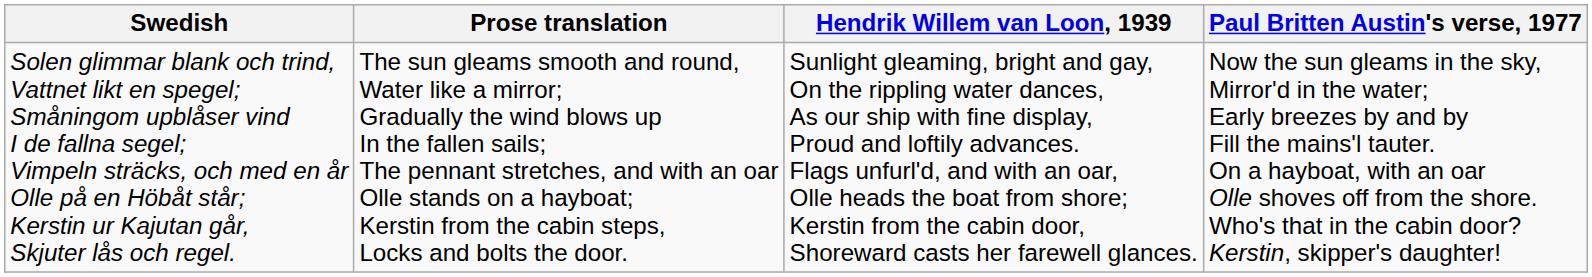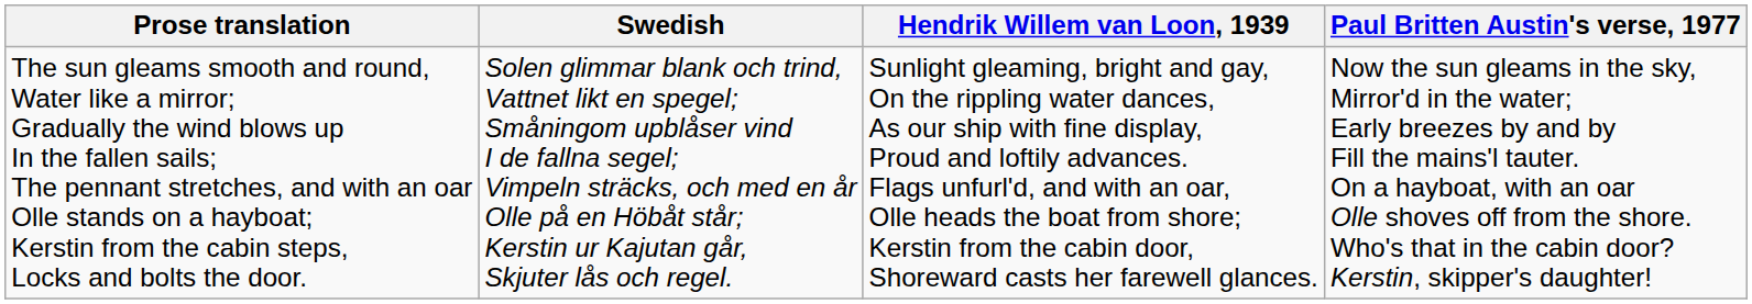columns swapped: Swedish <-> Prose translation
